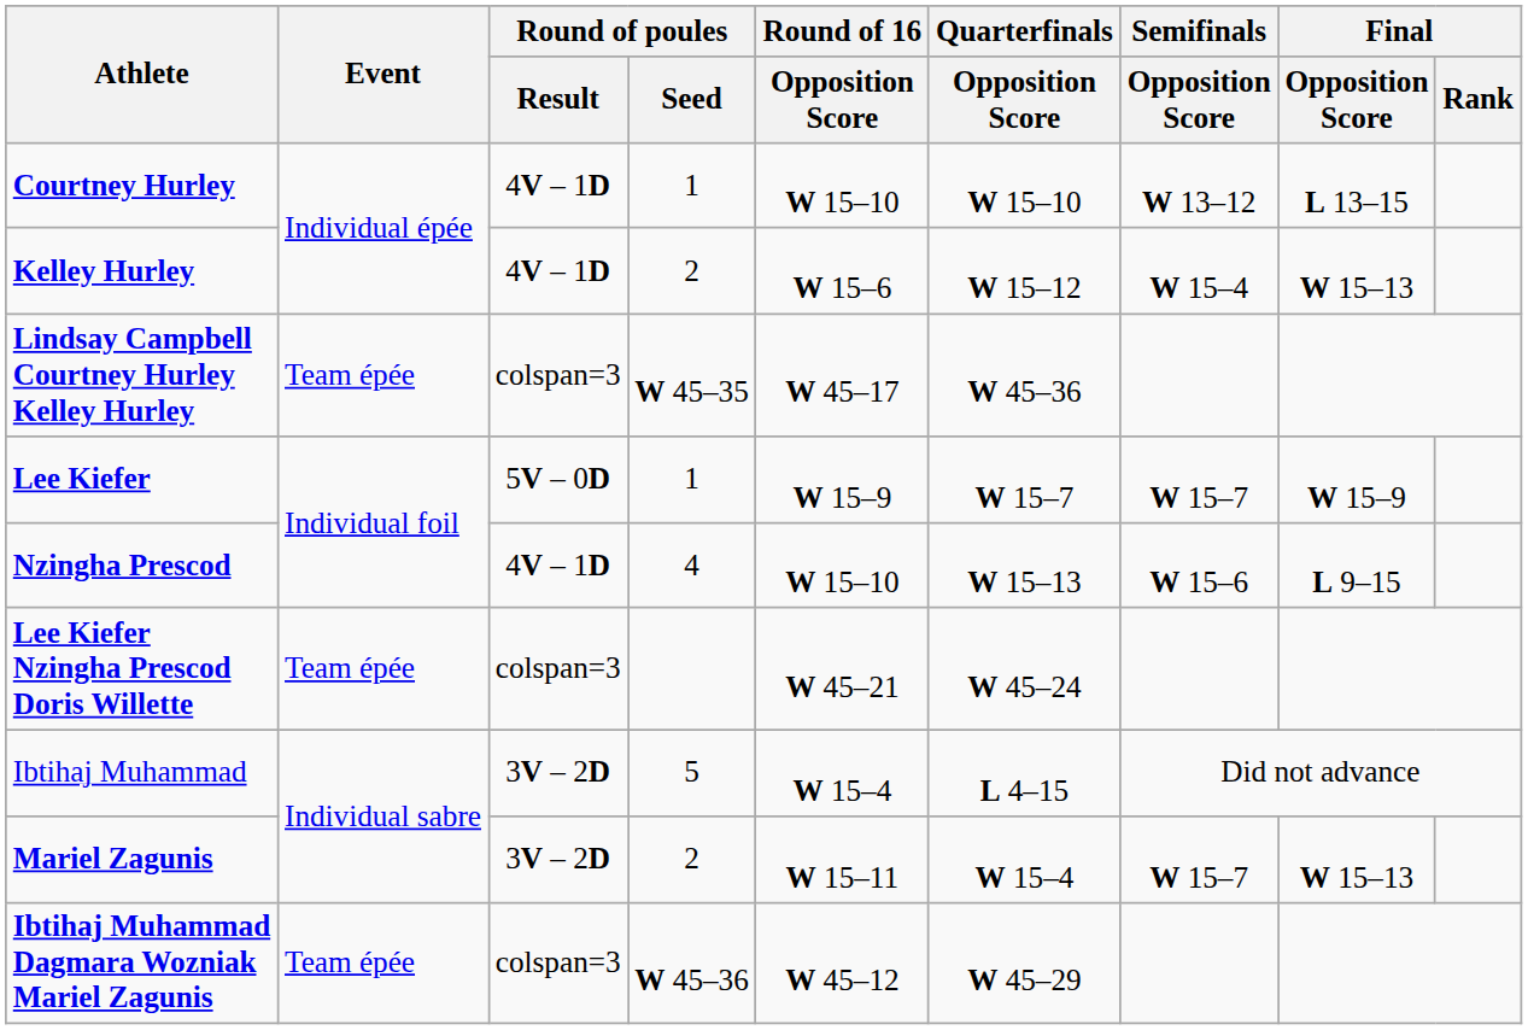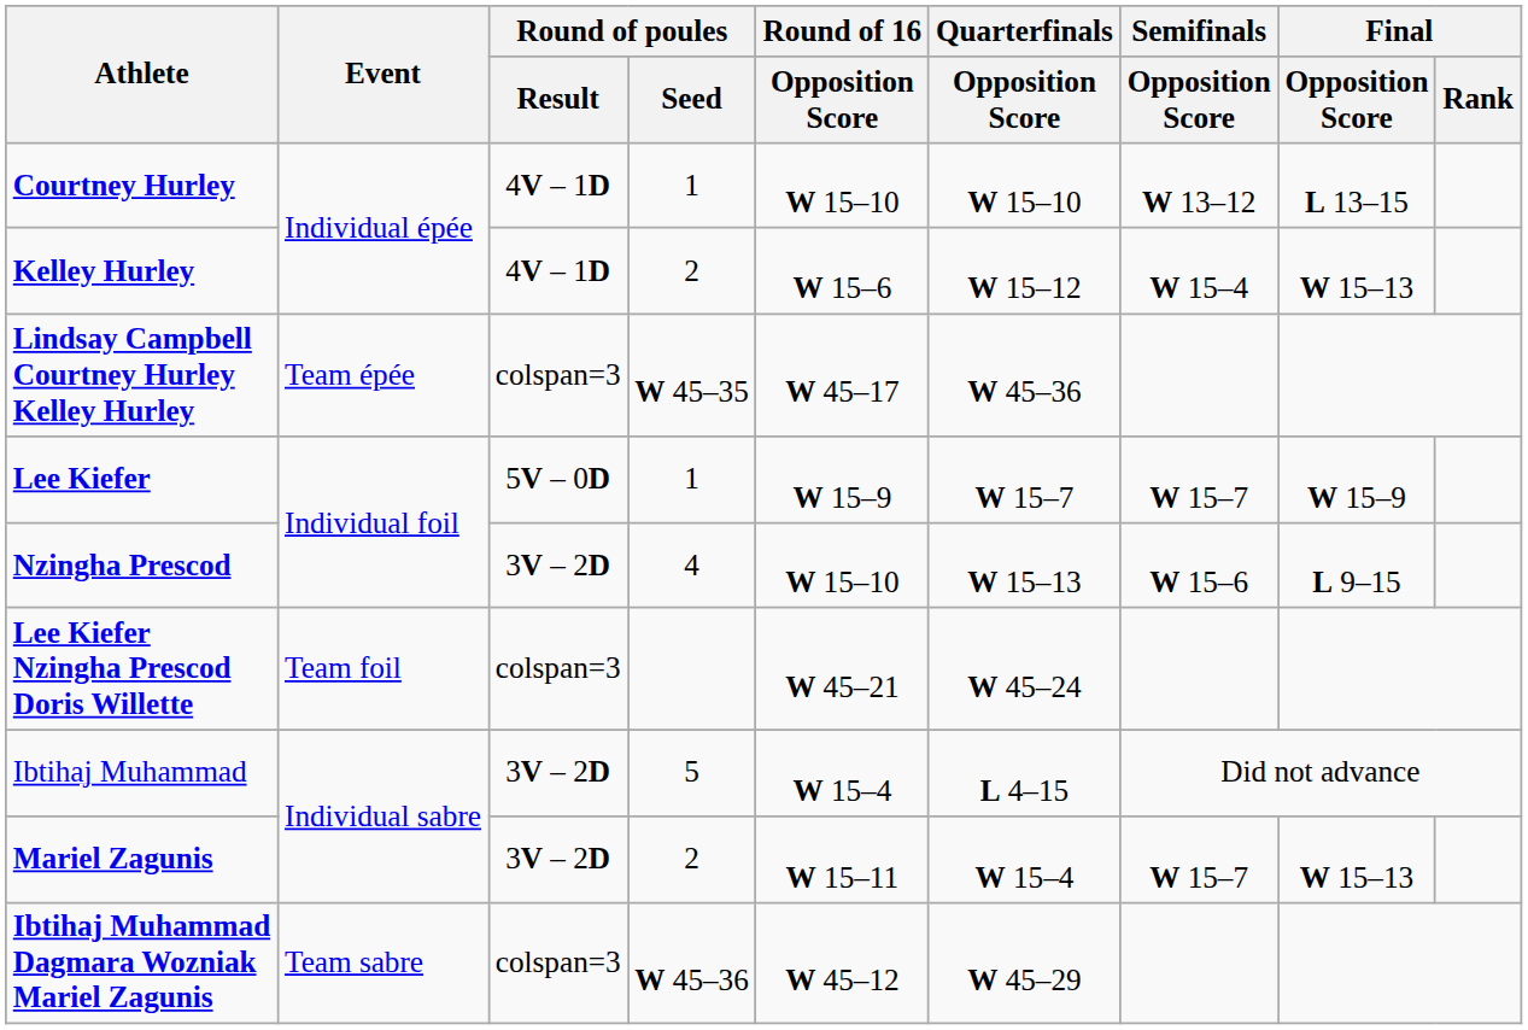Nzingha Prescod | Round of poules / Result: 4V – 1D -> 3V – 2D
Lee Kiefer Nzingha Prescod Doris Willette | Event: Team épée -> Team foil
Ibtihaj Muhammad Dagmara Wozniak Mariel Zagunis | Event: Team épée -> Team sabre
